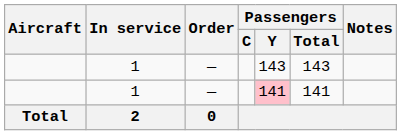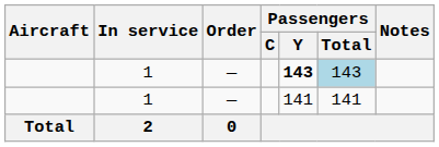row 3 | Passengers / Y: normal -> bold
row 3 | Passengers / Total: no background -> lightblue background
row 4 | Passengers / Y: pink background -> no background
